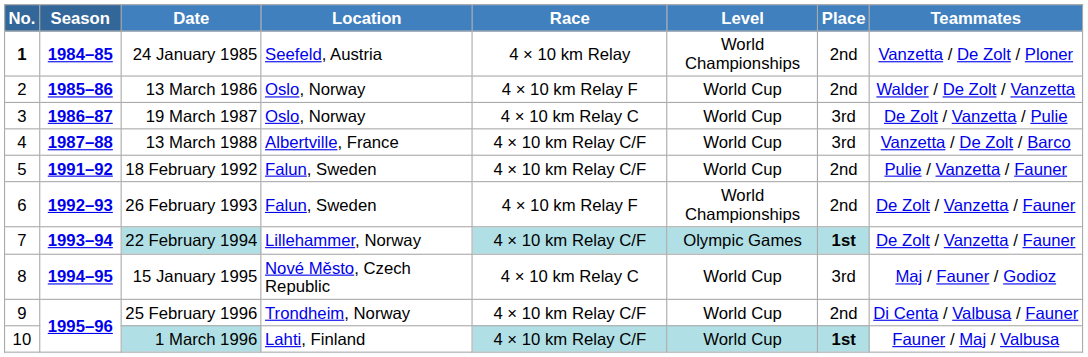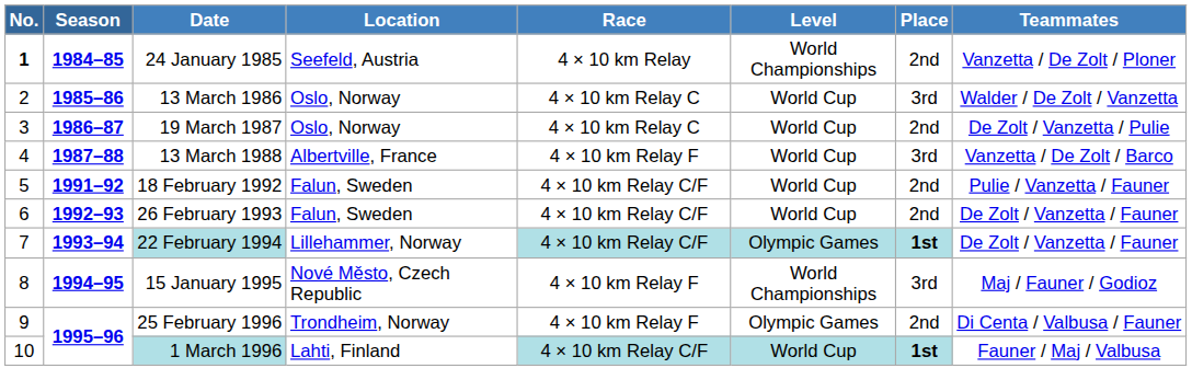13 March 1986 | Race: 4 × 10 km Relay F -> 4 × 10 km Relay C
13 March 1986 | Place: 2nd -> 3rd
19 March 1987 | Place: 3rd -> 2nd
13 March 1988 | Race: 4 × 10 km Relay C/F -> 4 × 10 km Relay F
26 February 1993 | Race: 4 × 10 km Relay F -> 4 × 10 km Relay C/F
26 February 1993 | Level: World Championships -> World Cup
15 January 1995 | Race: 4 × 10 km Relay C -> 4 × 10 km Relay F
15 January 1995 | Level: World Cup -> World Championships
25 February 1996 | Race: 4 × 10 km Relay C/F -> 4 × 10 km Relay F
25 February 1996 | Level: World Cup -> Olympic Games
